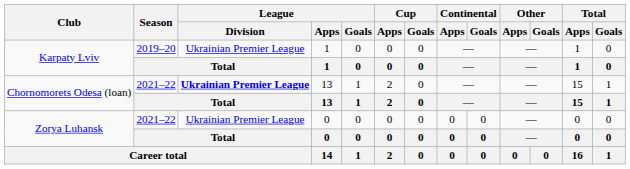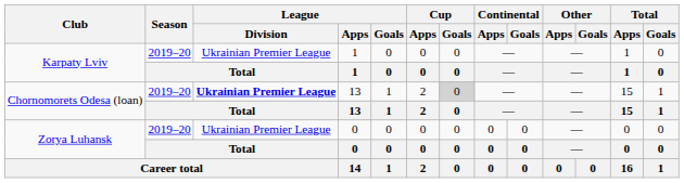row 5 | Season: 2021–22 -> 2019–20
row 5 | Cup / Goals: no background -> lightgrey background
row 7 | Season: 2021–22 -> 2019–20
